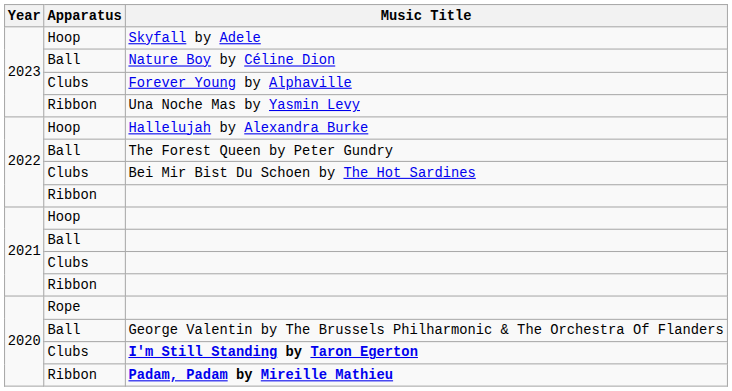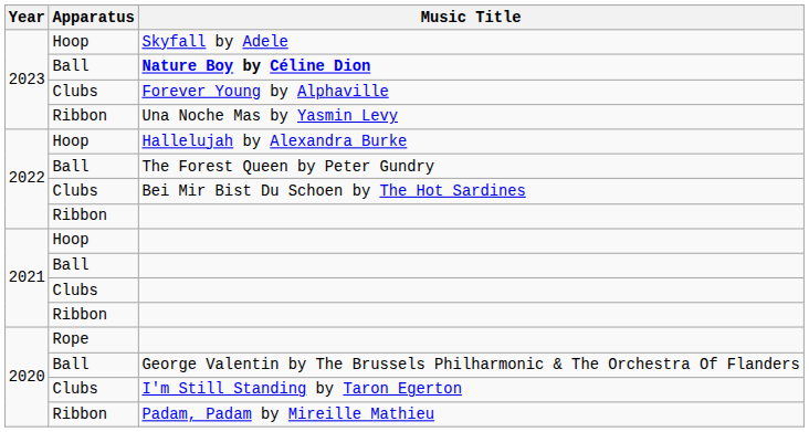Nature Boy by Céline Dion | Music Title: normal -> bold
I'm Still Standing by Taron Egerton | Music Title: bold -> normal
Padam, Padam by Mireille Mathieu | Music Title: bold -> normal
